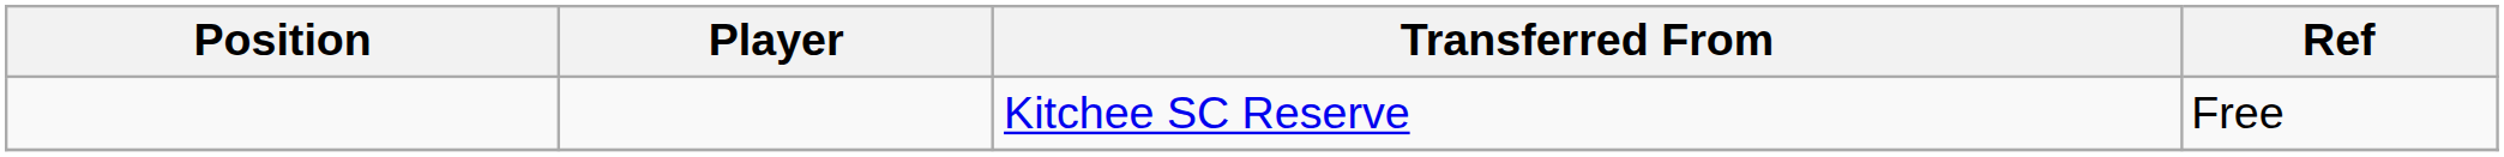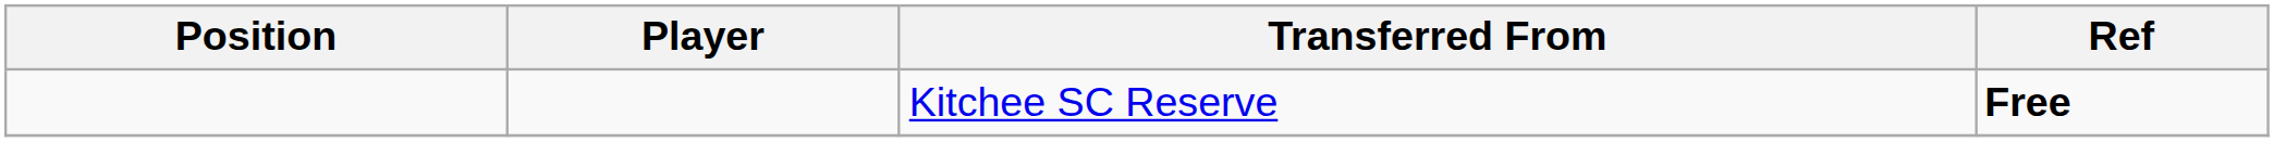Kitchee SC Reserve | Ref: normal -> bold
